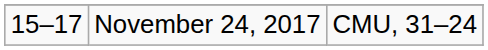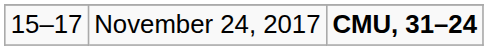November 24, 2017 | column 3: normal -> bold
